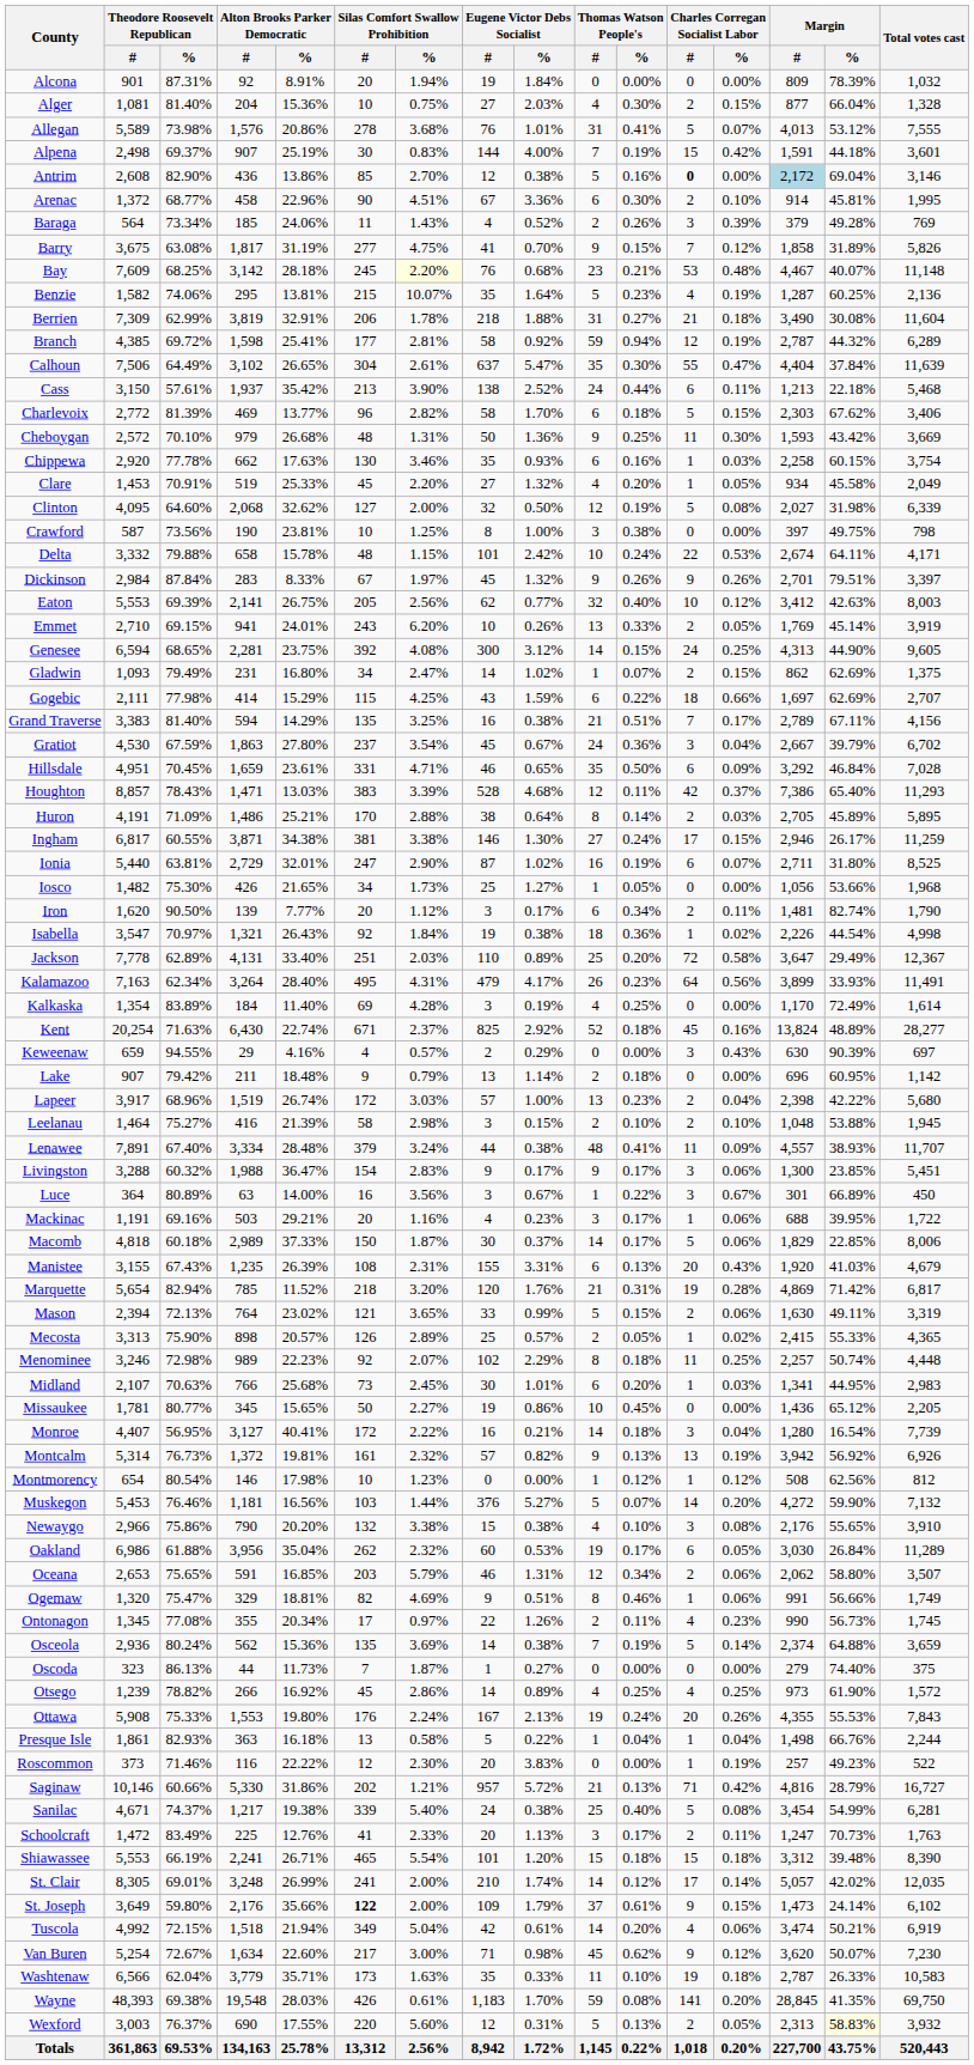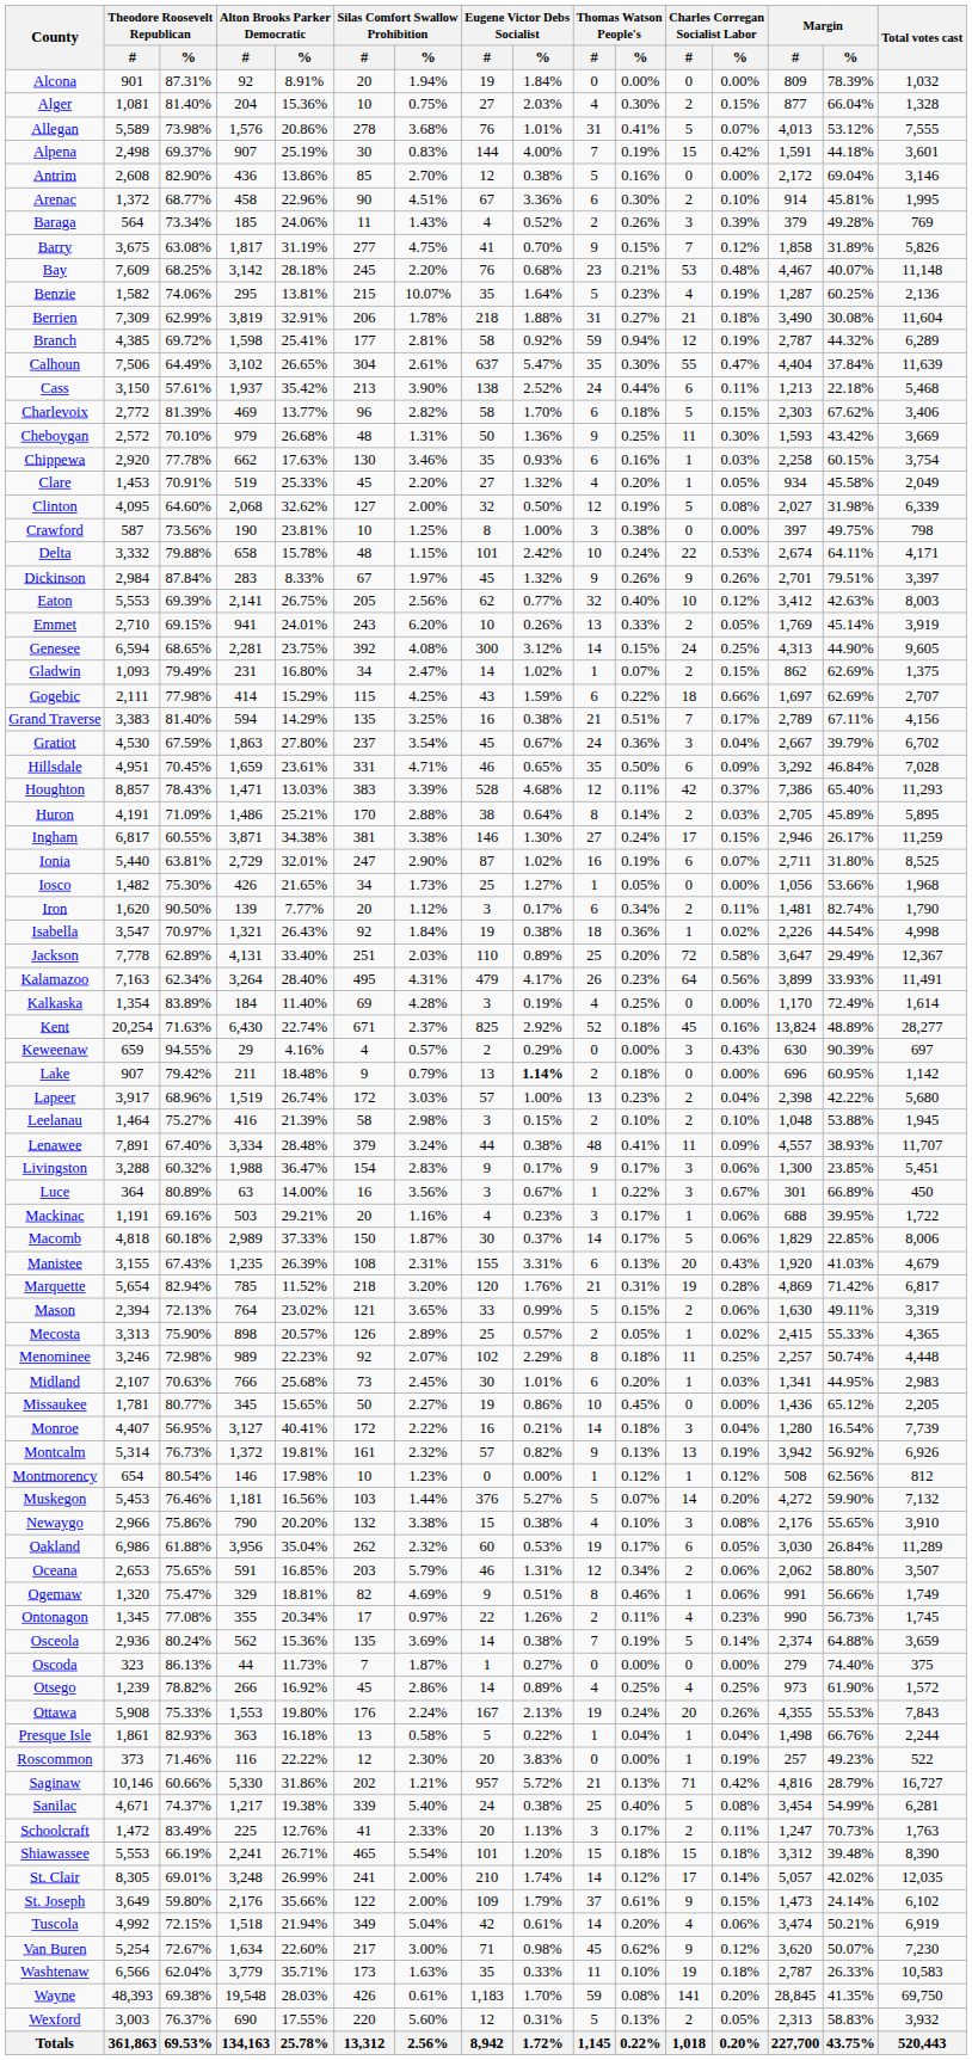Antrim | Charles Corregan Socialist Labor / #: bold -> normal
Antrim | Margin / #: lightblue background -> no background
Bay | Silas Comfort Swallow Prohibition / %: lightyellow background -> no background
Lake | Eugene Victor Debs Socialist / %: normal -> bold
St. Joseph | Silas Comfort Swallow Prohibition / #: bold -> normal
Wexford | Margin / %: lightyellow background -> no background
